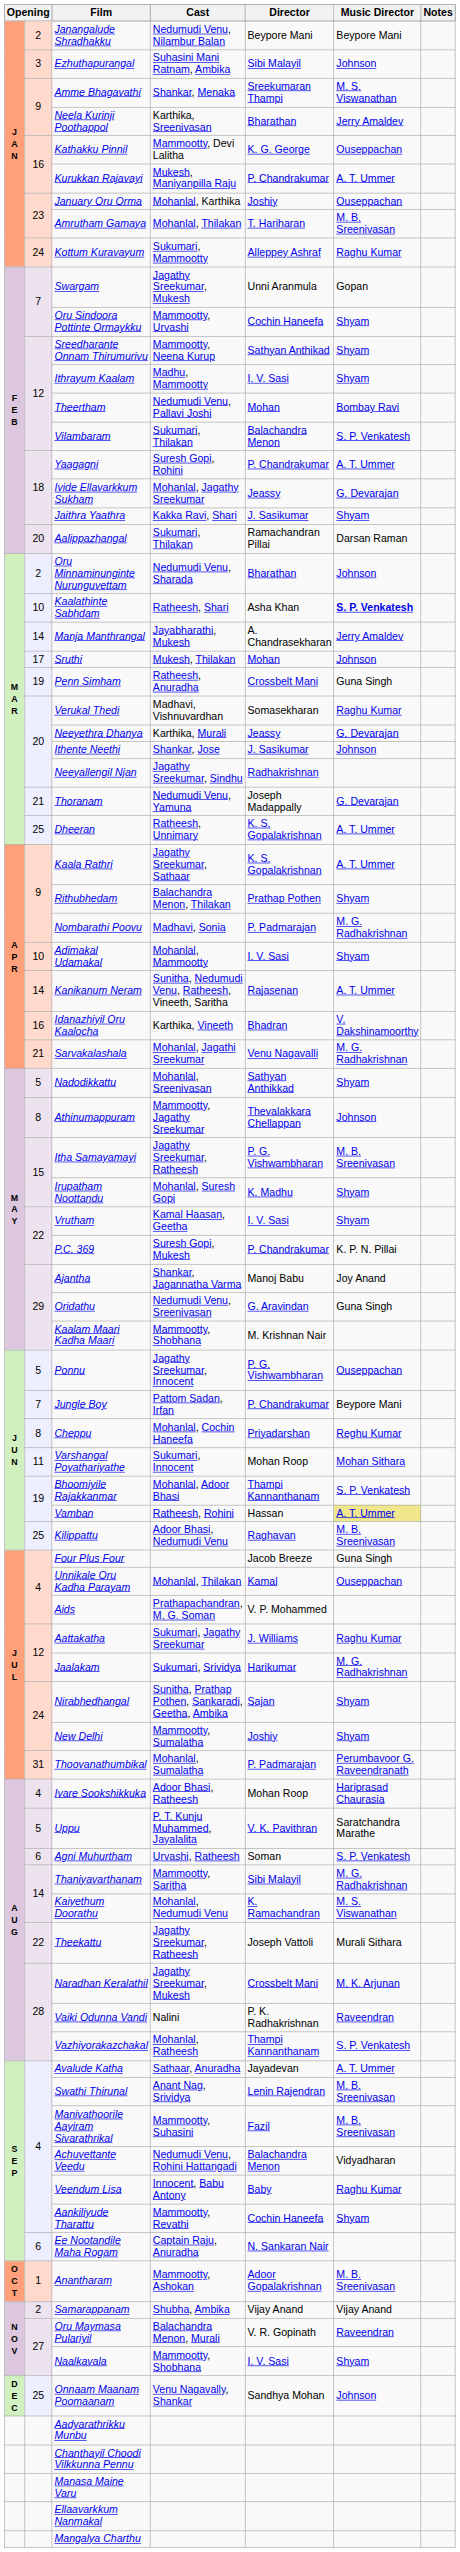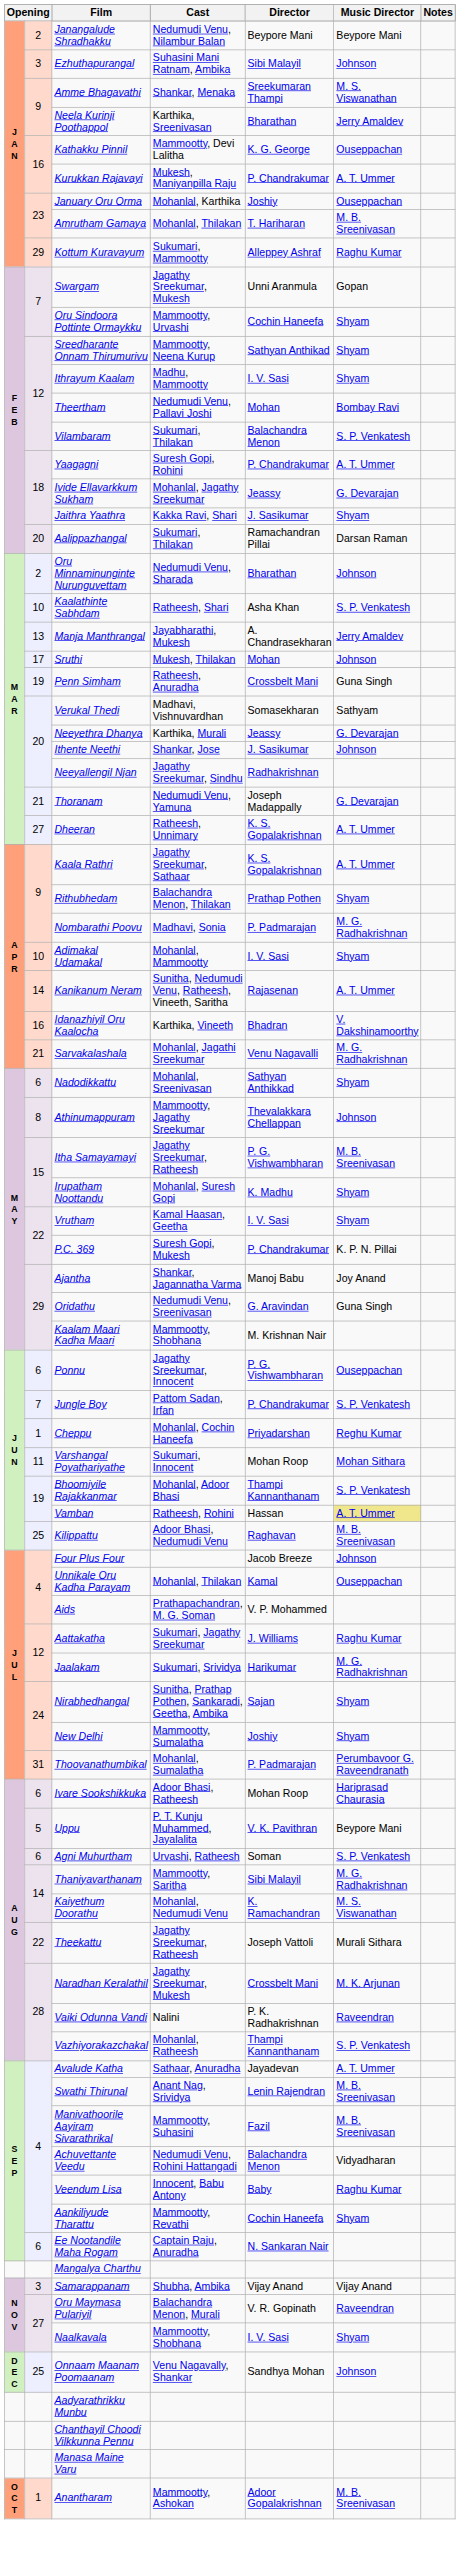Kottum Kuravayum | column 2: 24 -> 29
Kaalathinte Sabhdam | Music Director: bold -> normal
Manja Manthrangal | column 2: 14 -> 13
Verukal Thedi | Music Director: Raghu Kumar -> Sathyam
Dheeran | column 2: 25 -> 27
Nadodikkattu | column 2: 5 -> 6
Ponnu | column 2: 5 -> 6
Jungle Boy | Music Director: Beypore Mani -> S. P. Venkatesh
Cheppu | column 2: 8 -> 1
Four Plus Four | Music Director: Guna Singh -> Johnson
Ivare Sookshikkuka | column 2: 4 -> 6
Uppu | Music Director: Saratchandra Marathe -> Beypore Mani
rows swapped: Anantharam <-> Mangalya Charthu
Samarappanam | column 2: 2 -> 3
- row: Ellaavarkkum Nanmakal
